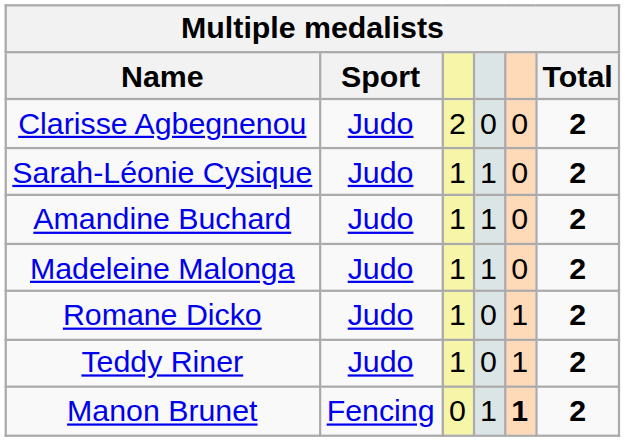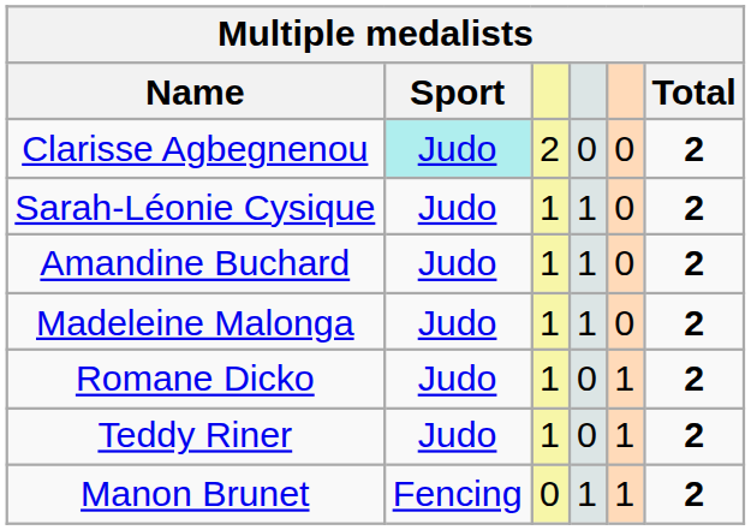Clarisse Agbegnenou | Sport: no background -> paleturquoise background
Manon Brunet | column 5: bold -> normal
